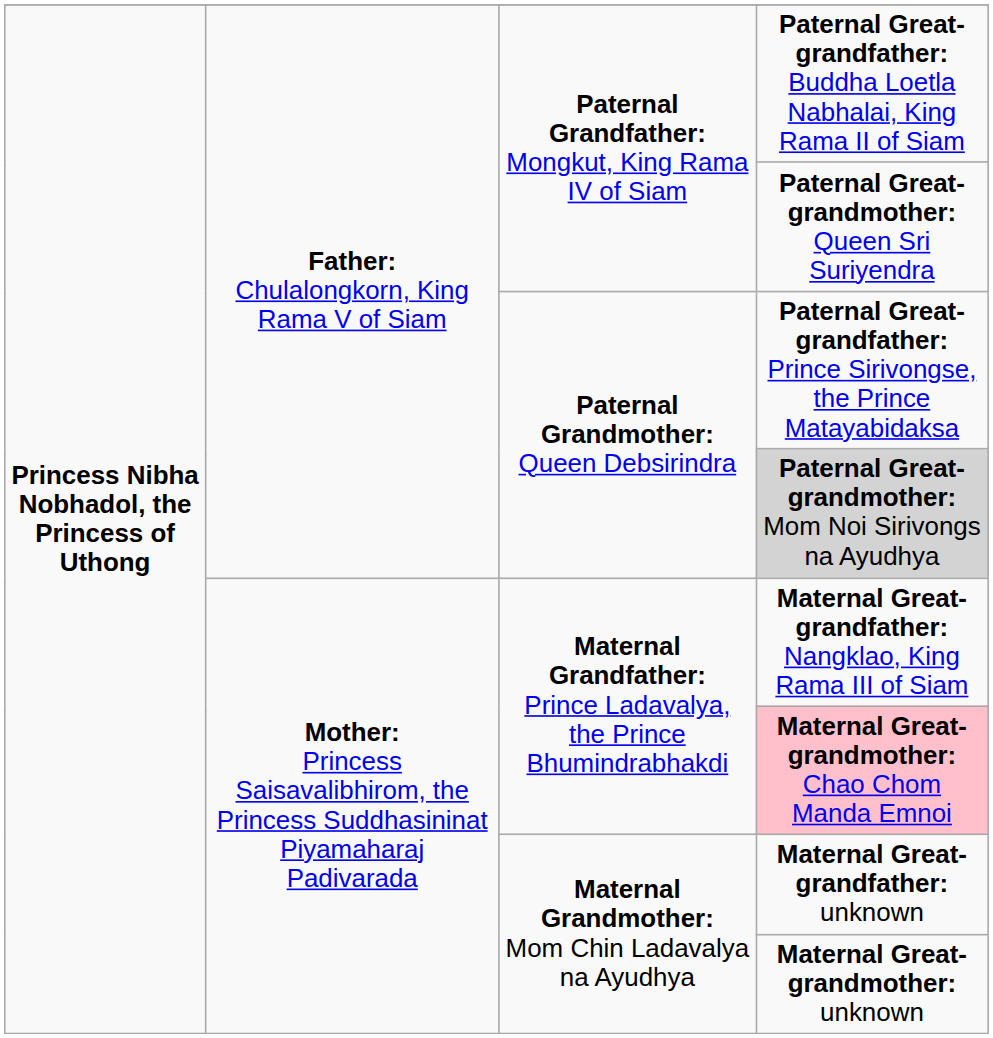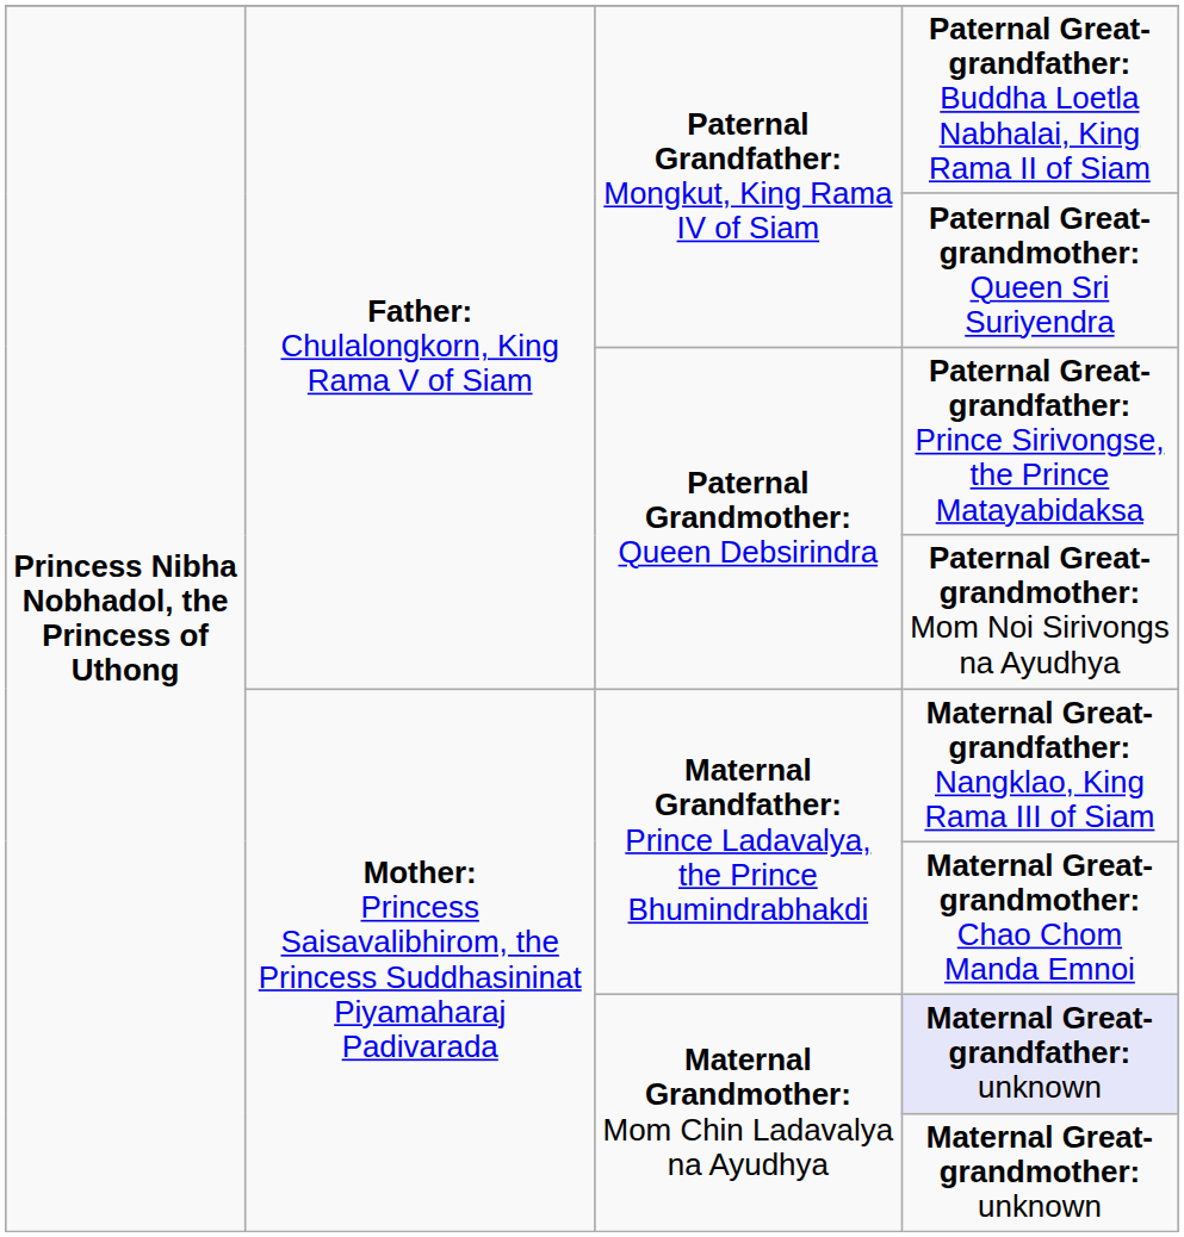Paternal Great-grandmother: Mom Noi Sirivongs na Ayudhya | column 4: lightgrey background -> no background
Maternal Great-grandmother: Chao Chom Manda Emnoi | column 4: pink background -> no background
Maternal Great-grandfather: unknown | column 4: no background -> lavender background
